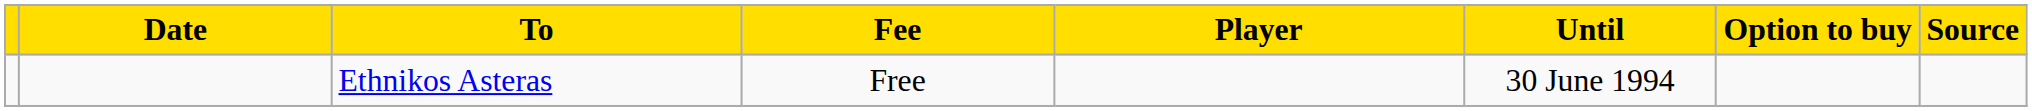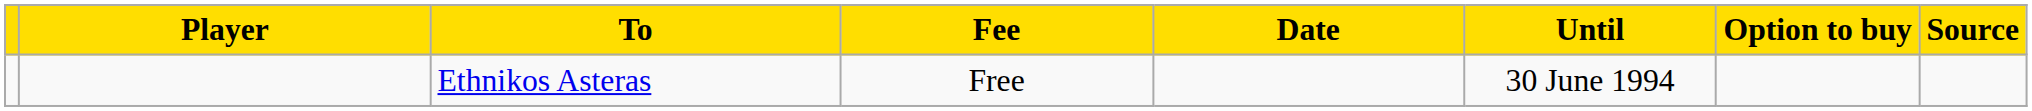columns swapped: Player <-> Date
